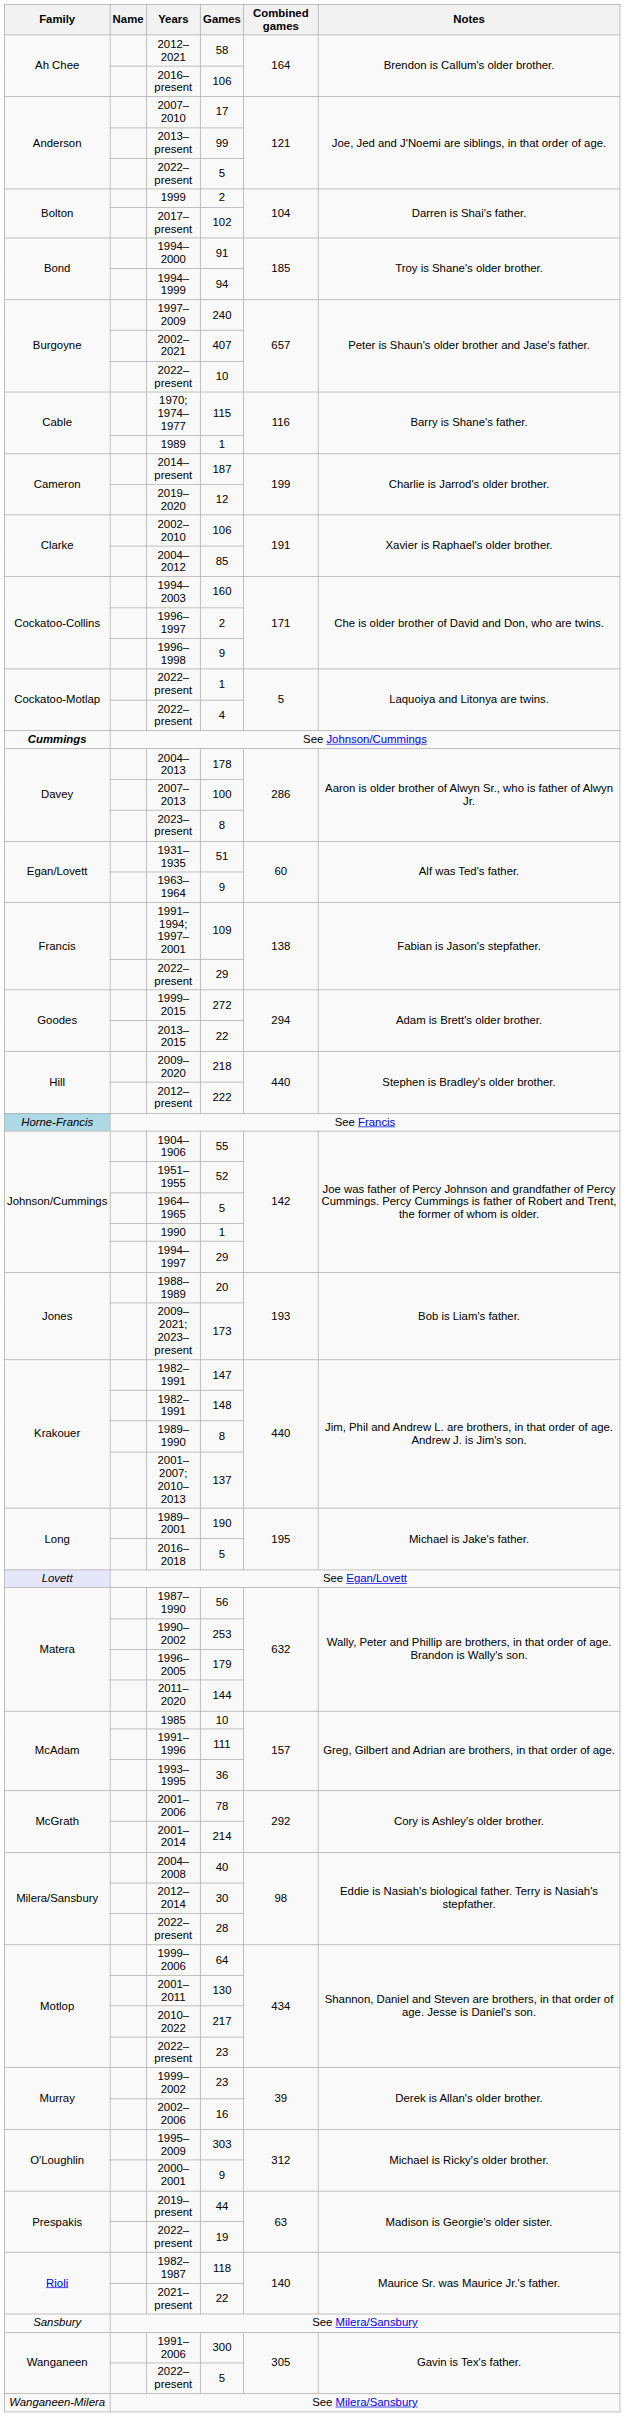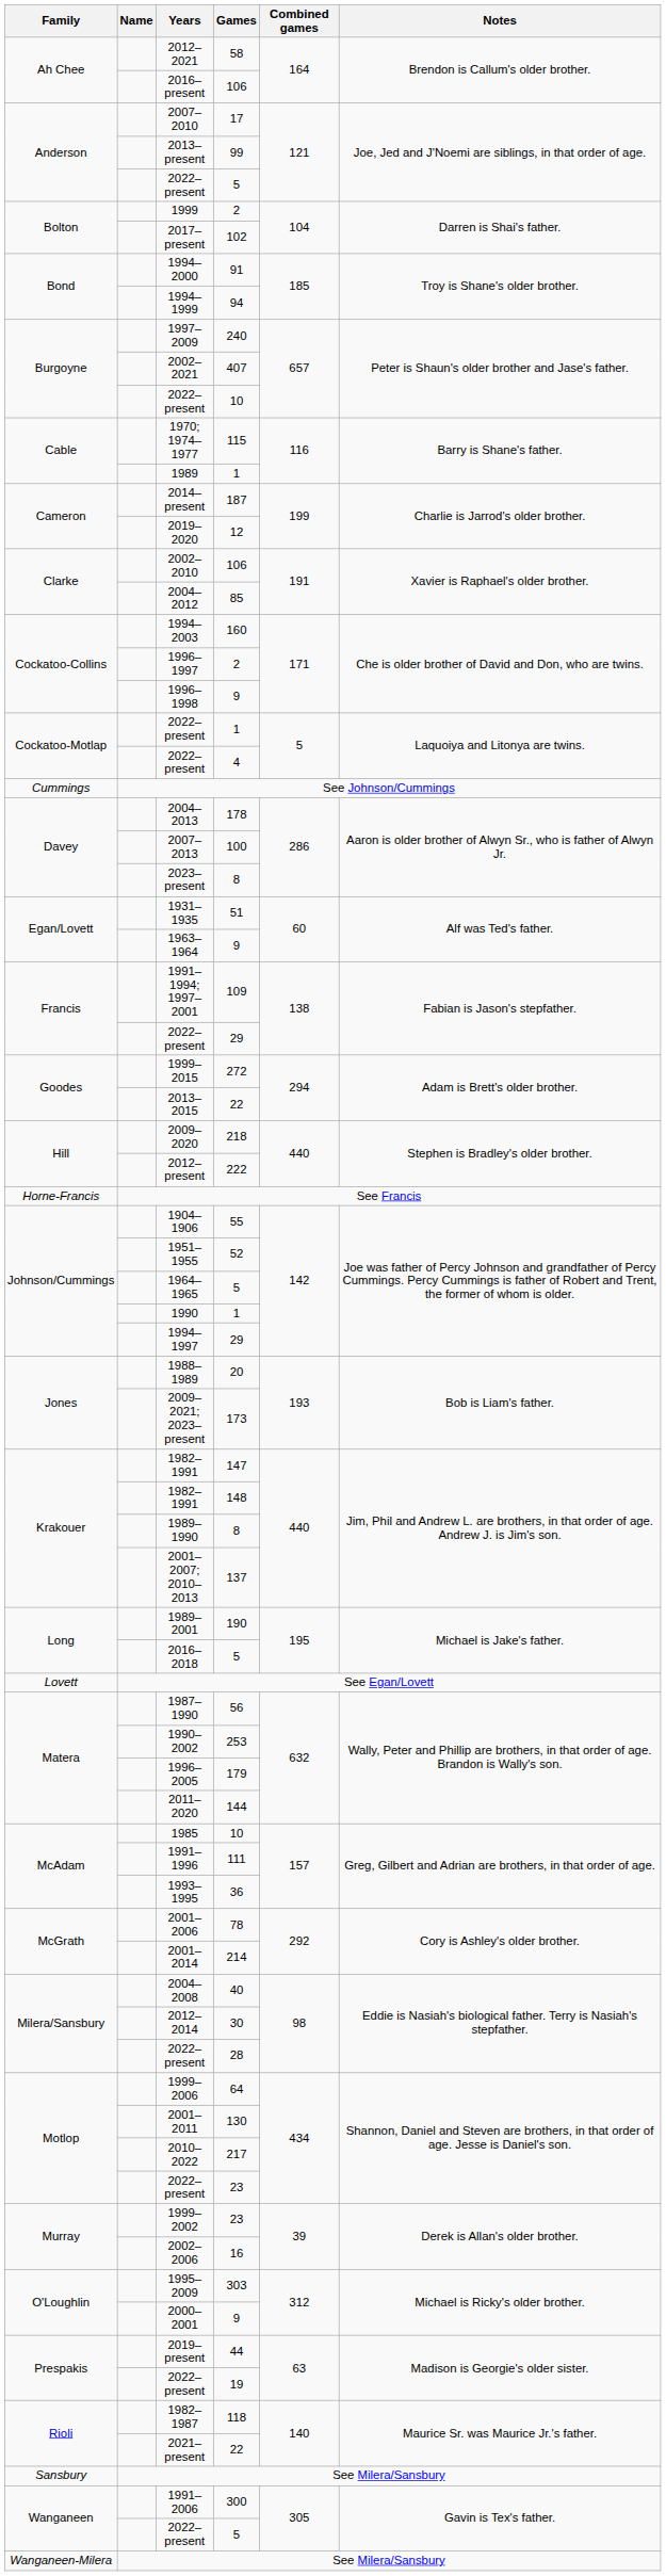See Johnson/Cummings | Family: bold -> normal
See Francis | Family: lightblue background -> no background
See Egan/Lovett | Family: lavender background -> no background
